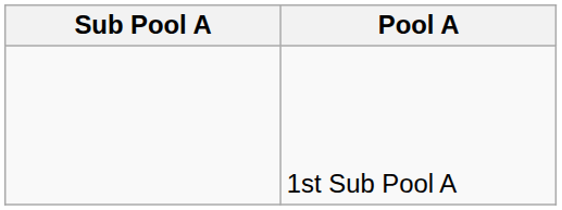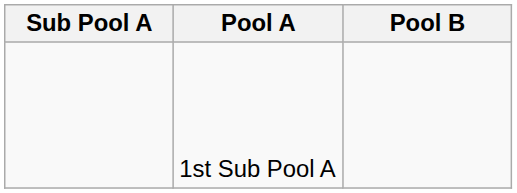+ column: Pool B
